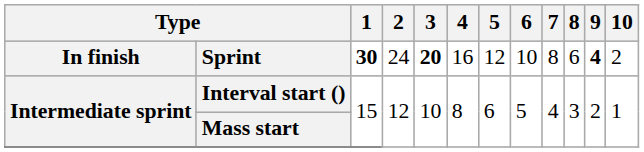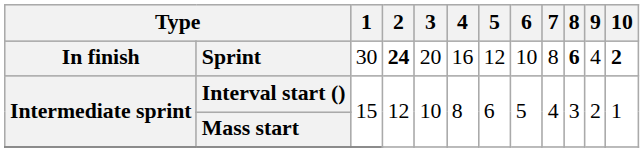In finish | 1: bold -> normal
In finish | 2: normal -> bold
In finish | 3: bold -> normal
In finish | 8: normal -> bold
In finish | 9: bold -> normal
In finish | 10: normal -> bold
